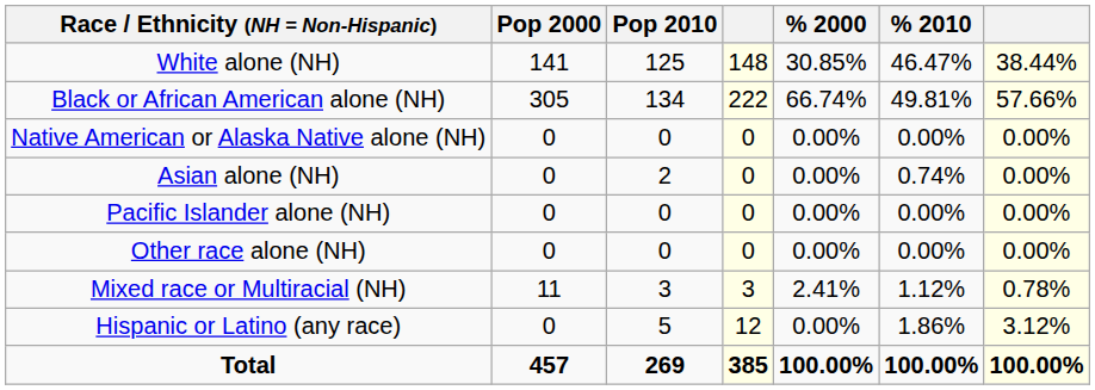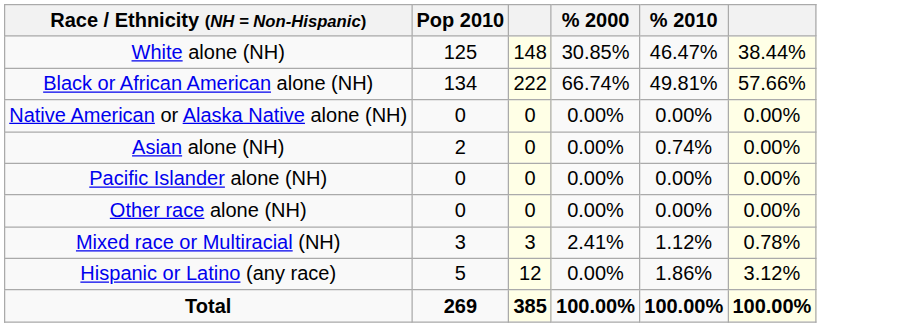- column: Pop 2000 | 141 | 305 | 0 | 0 | 0 | 0 | 11 | 0 | 457
